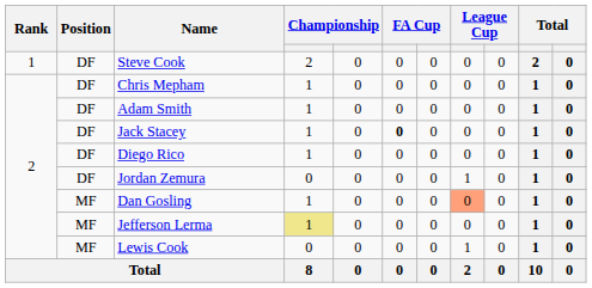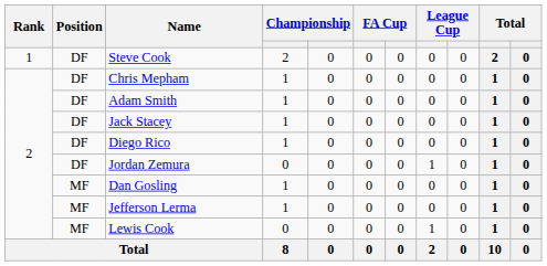Jack Stacey | column 6: bold -> normal
Dan Gosling | column 8: lightsalmon background -> no background
Jefferson Lerma | column 4: khaki background -> no background
